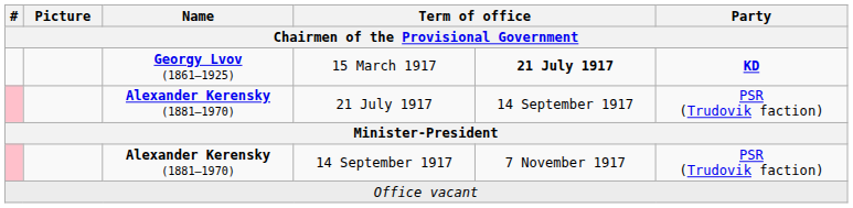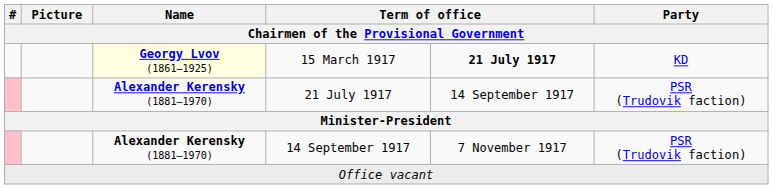15 March 1917 | Name: no background -> lightyellow background
15 March 1917 | Party: bold -> normal
